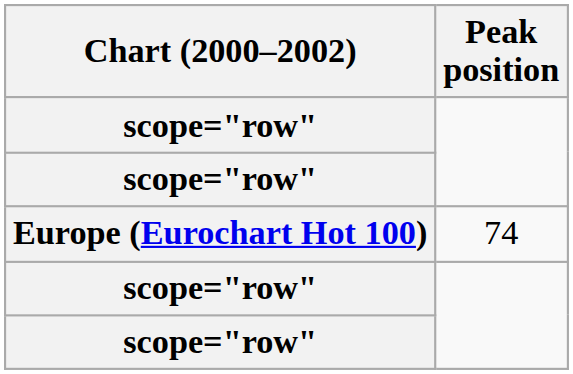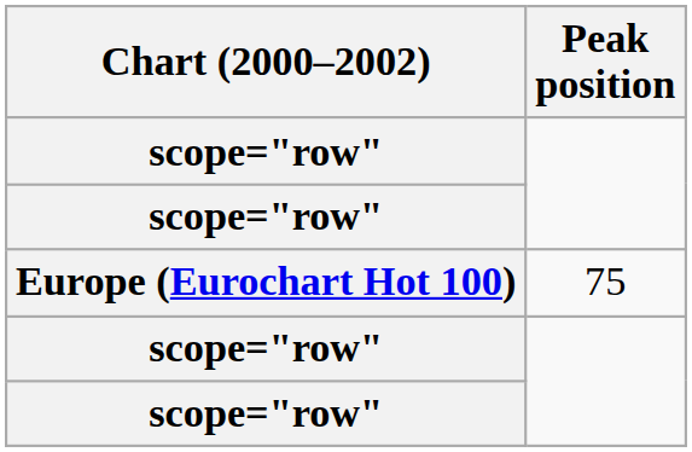Europe (Eurochart Hot 100) | Peak position: 74 -> 75
